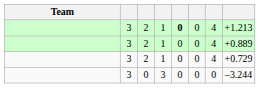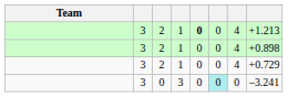row 3 | column 8: +0.889 -> +0.898
row 5 | column 6: no background -> paleturquoise background
row 5 | column 8: –3.244 -> –3.241
